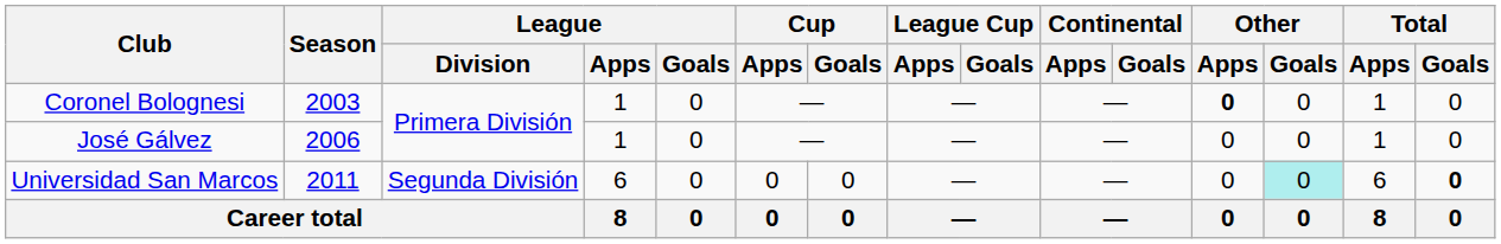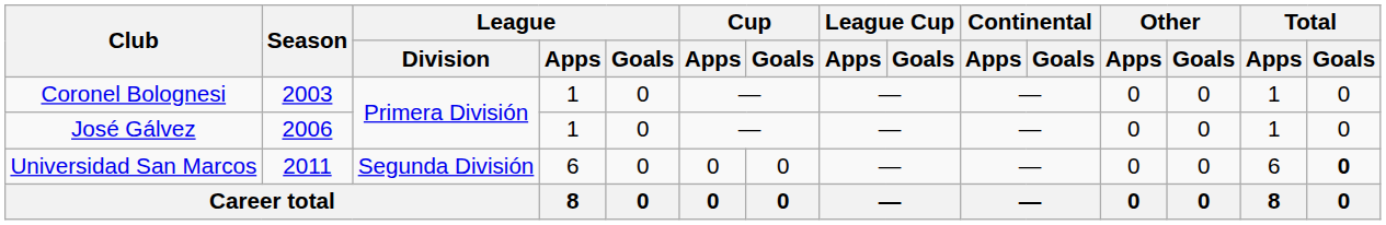Coronel Bolognesi | Other / Apps: bold -> normal
Universidad San Marcos | Other / Goals: paleturquoise background -> no background
